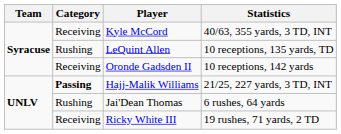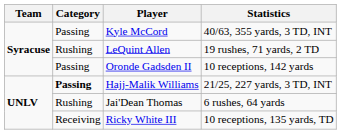Kyle McCord | Category: Receiving -> Passing
LeQuint Allen | Statistics: 10 receptions, 135 yards, TD -> 19 rushes, 71 yards, 2 TD
Oronde Gadsden II | Category: Receiving -> Passing
Ricky White III | Statistics: 19 rushes, 71 yards, 2 TD -> 10 receptions, 135 yards, TD
